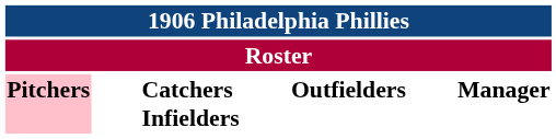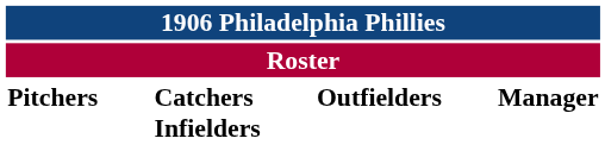Pitchers | column 1: pink background -> no background
